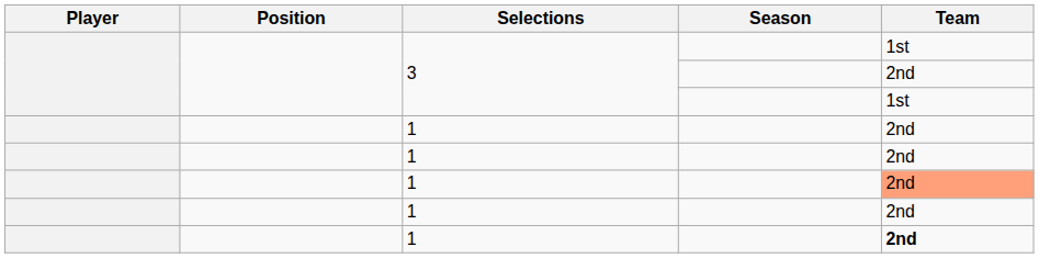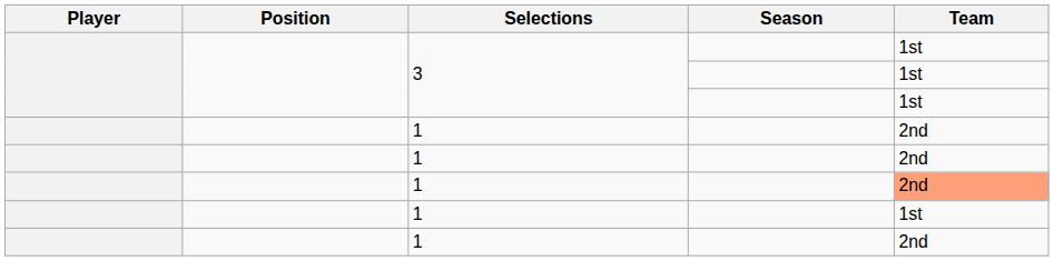row 3 | Team: 2nd -> 1st
row 8 | Team: 2nd -> 1st
row 9 | Team: bold -> normal
